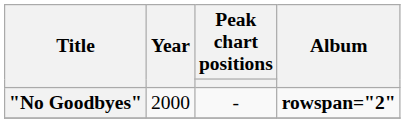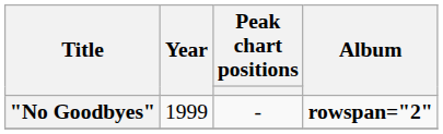"No Goodbyes" | Year: 2000 -> 1999
